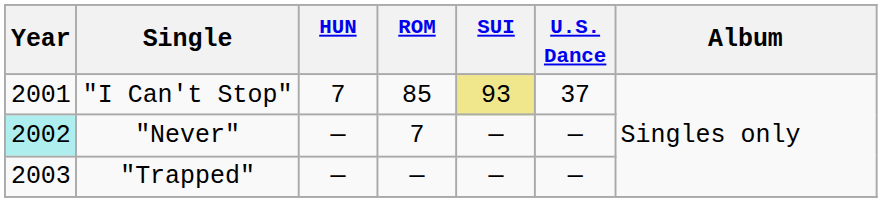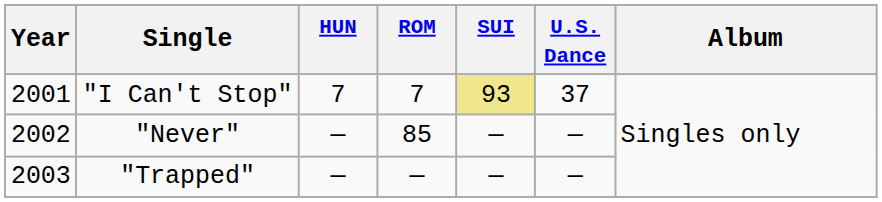"I Can't Stop" | ROM: 85 -> 7
"Never" | Year: paleturquoise background -> no background
"Never" | ROM: 7 -> 85
